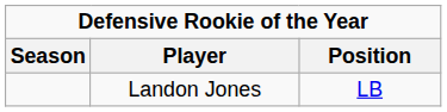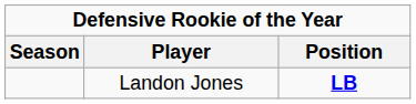Landon Jones | Position: normal -> bold
